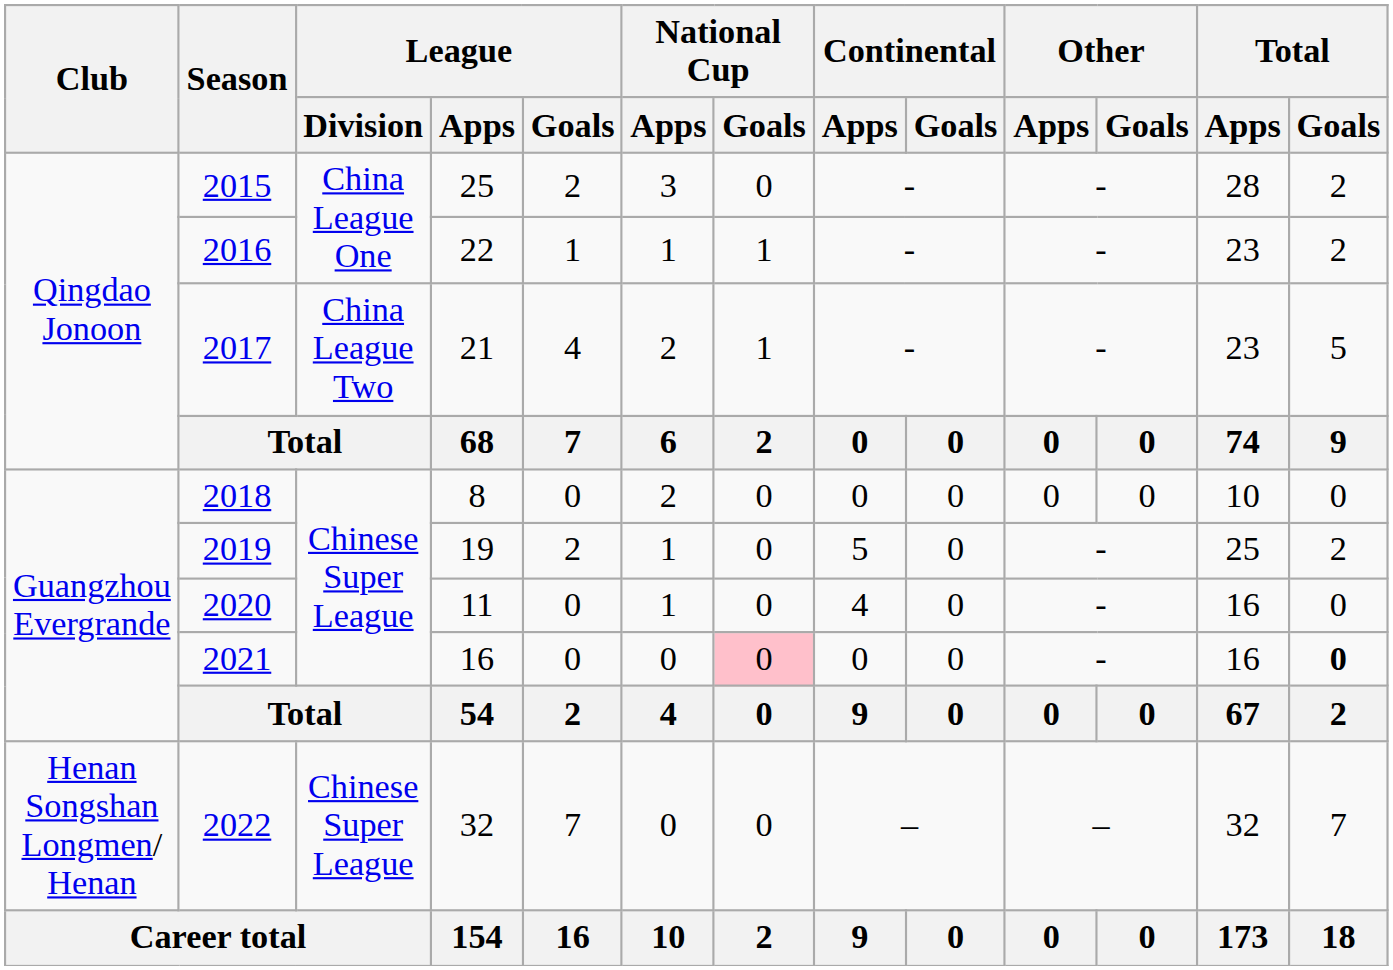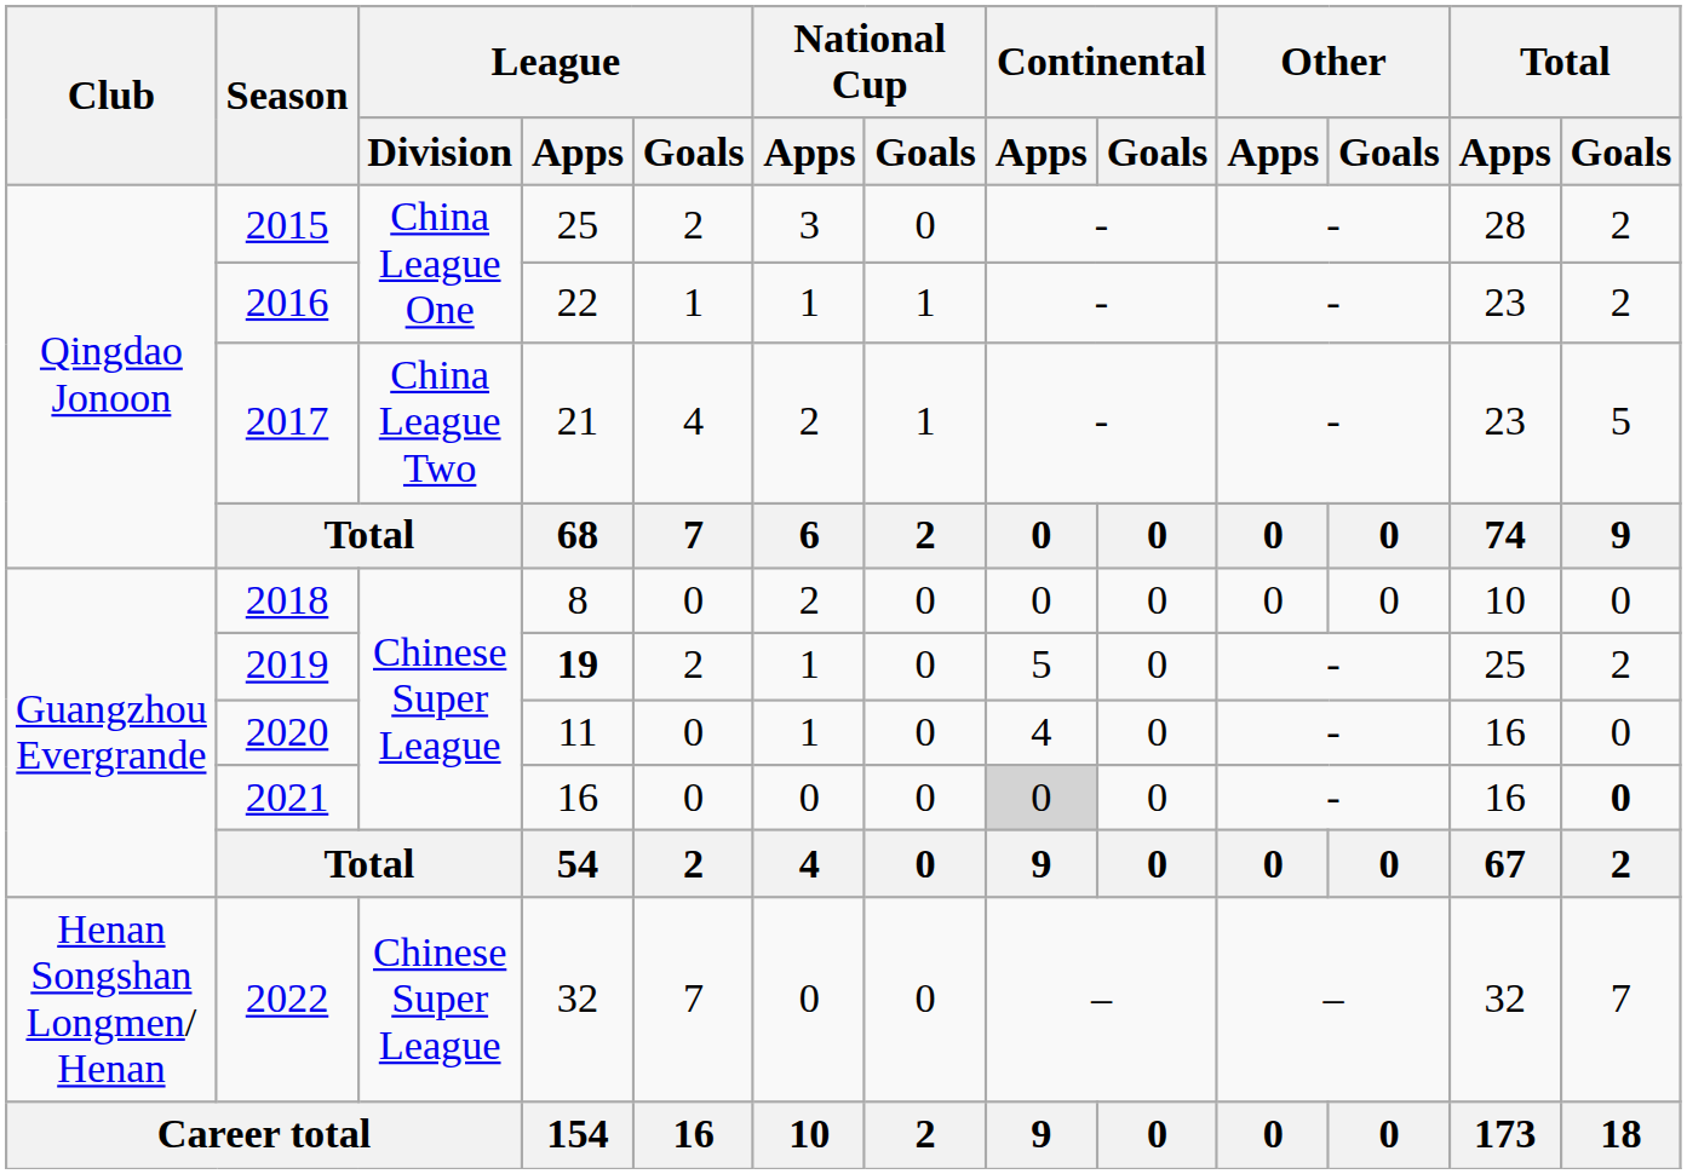2019 | League / Apps: normal -> bold
2021 | National Cup / Goals: pink background -> no background
2021 | Continental / Apps: no background -> lightgrey background
